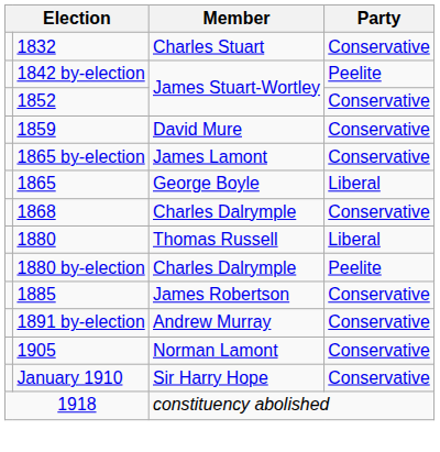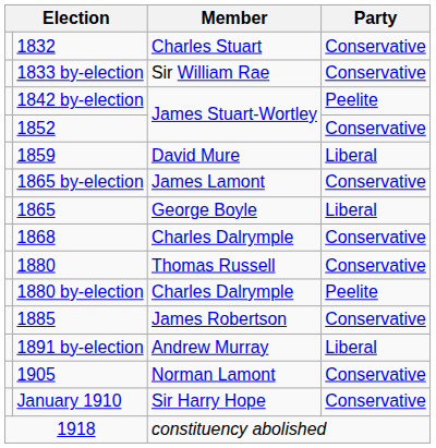+ row: 1833 by-election | Sir William Rae | Conservative
1859 | Party: Conservative -> Liberal
1880 | Party: Liberal -> Conservative
1891 by-election | Party: Conservative -> Liberal
